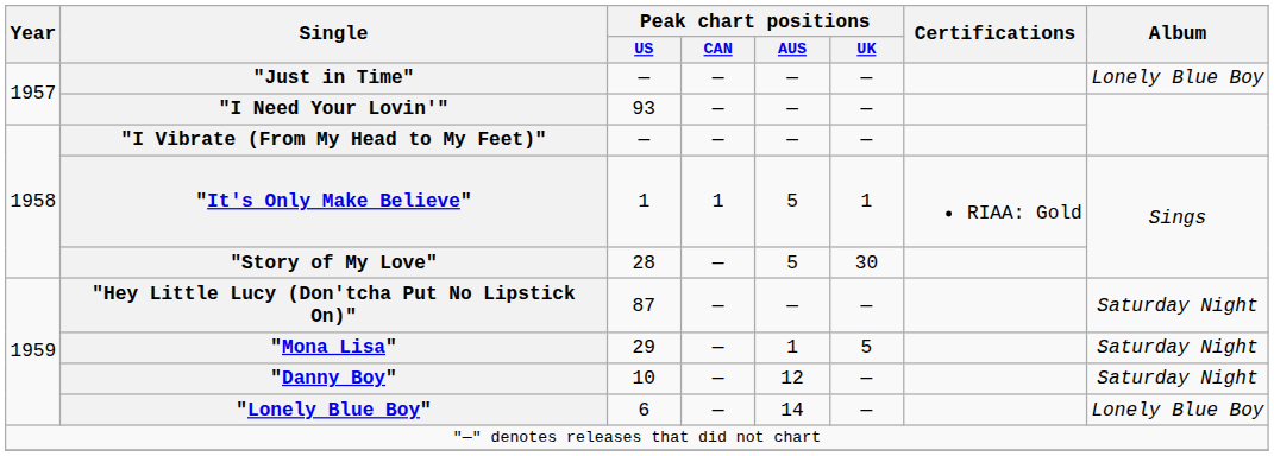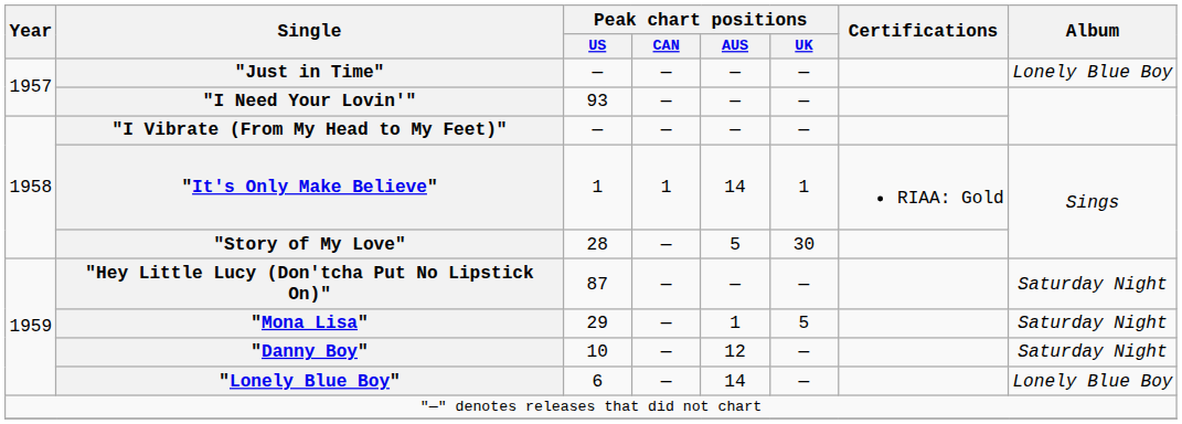"It's Only Make Believe" | Peak chart positions / AUS: 5 -> 14
